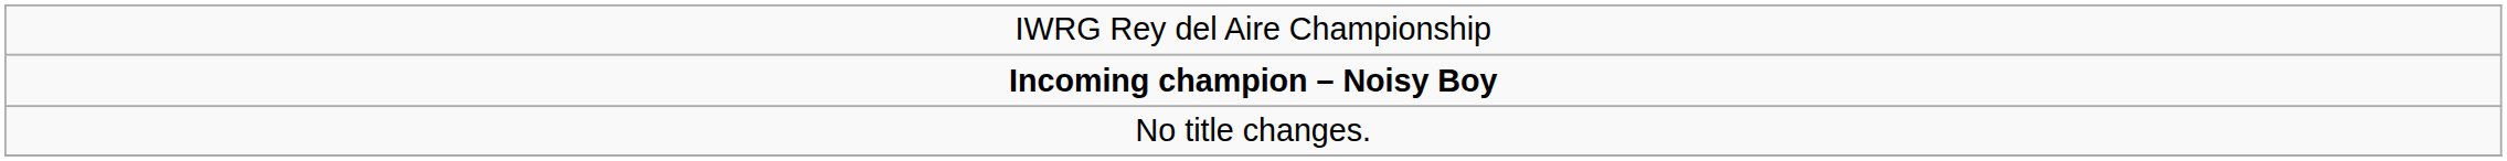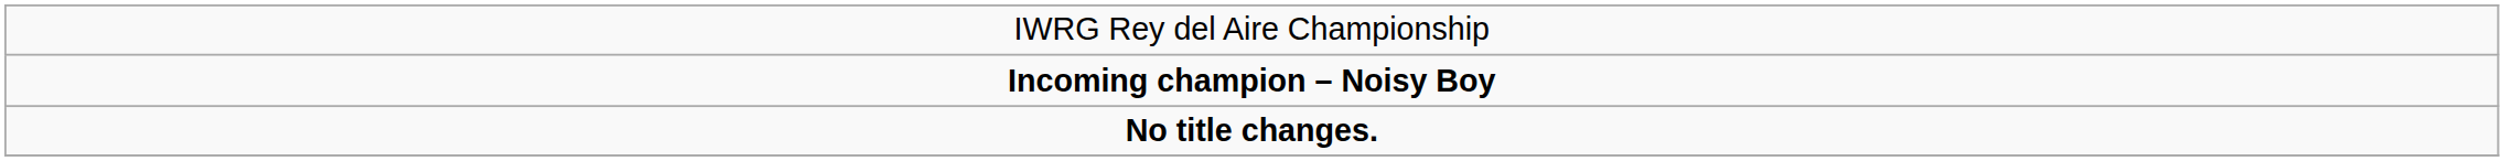No title changes. | column 1: normal -> bold
